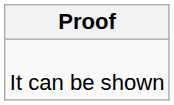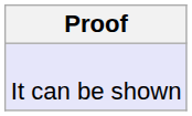row 2 | column 1: no background -> lavender background
